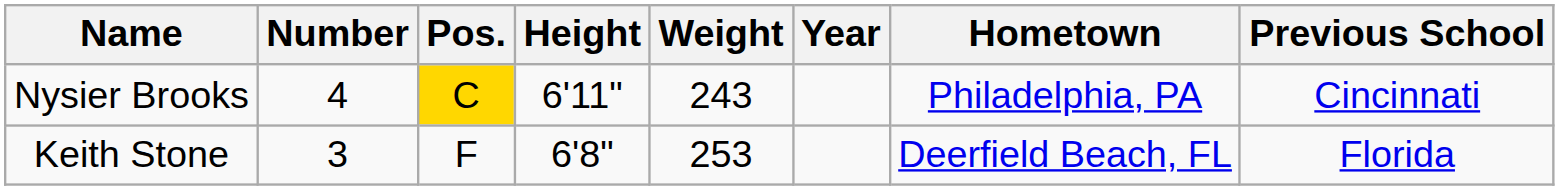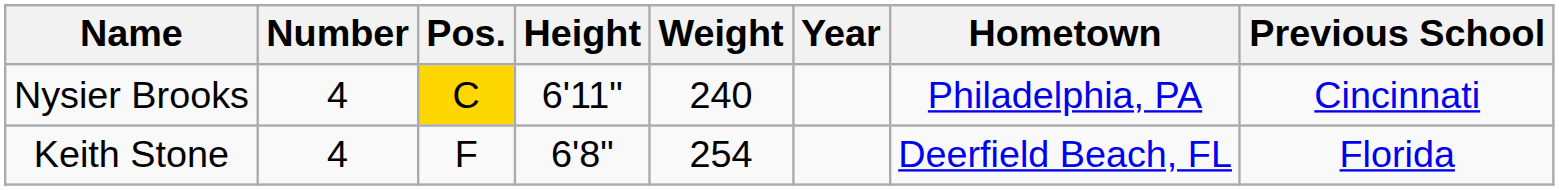Nysier Brooks | Weight: 243 -> 240
Keith Stone | Number: 3 -> 4
Keith Stone | Weight: 253 -> 254
